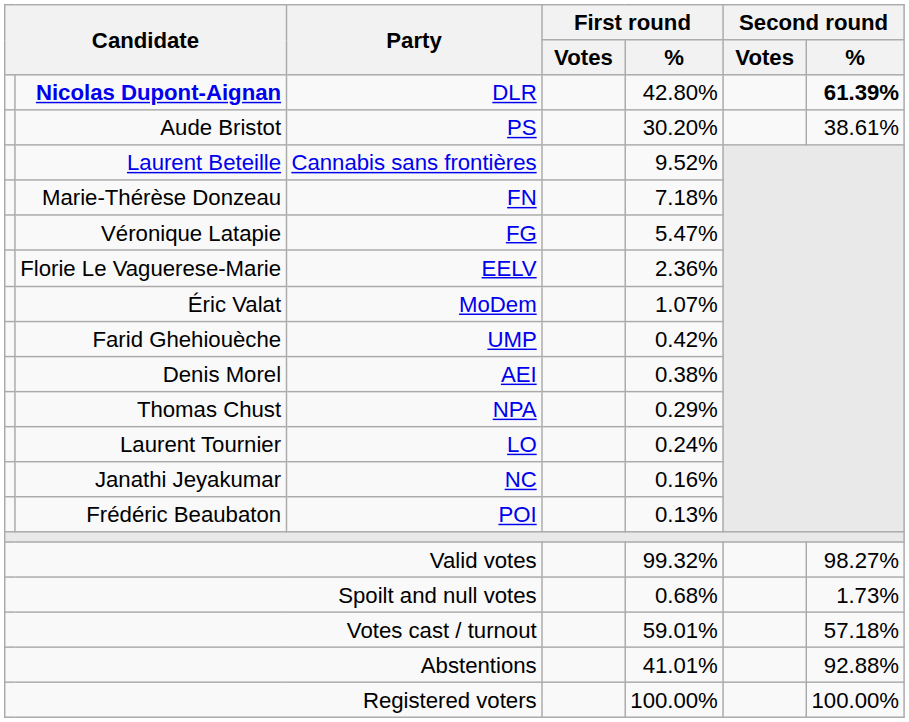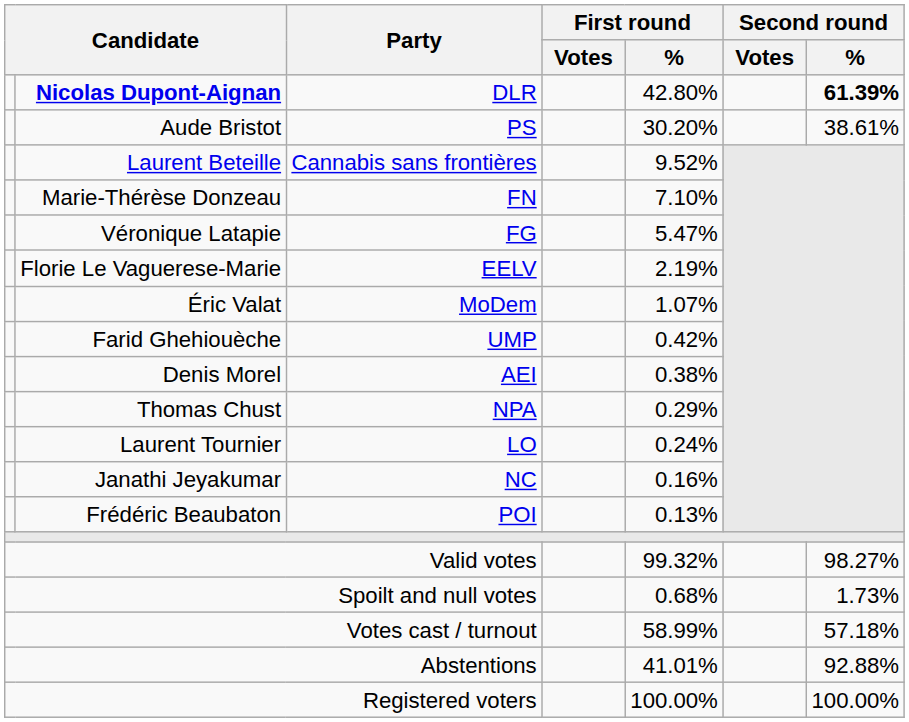Marie-Thérèse Donzeau | First round / %: 7.18% -> 7.10%
Florie Le Vaguerese-Marie | First round / %: 2.36% -> 2.19%
Votes cast / turnout | First round / %: 59.01% -> 58.99%
